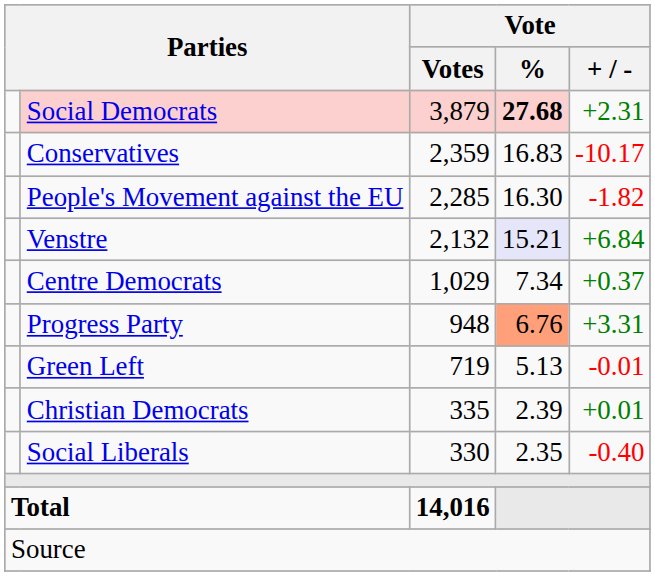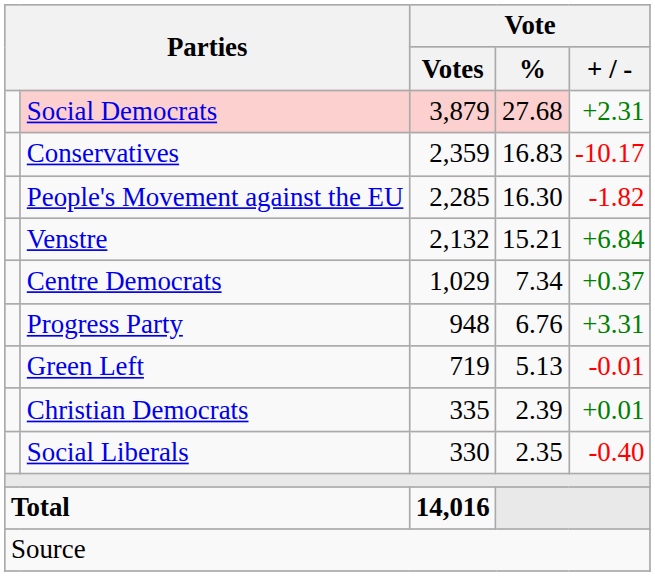Social Democrats | Vote / %: bold -> normal
Venstre | Vote / %: lavender background -> no background
Progress Party | Vote / %: lightsalmon background -> no background
